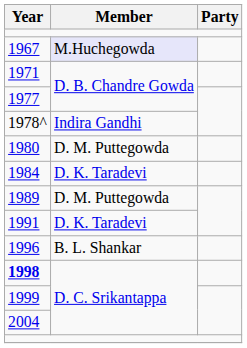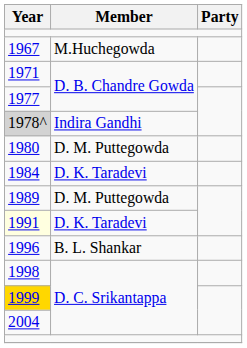1967 | Member: lavender background -> no background
1978^ | Year: no background -> lightgrey background
1991 | Year: no background -> lightyellow background
1998 | Year: bold -> normal
1999 | Year: no background -> gold background
